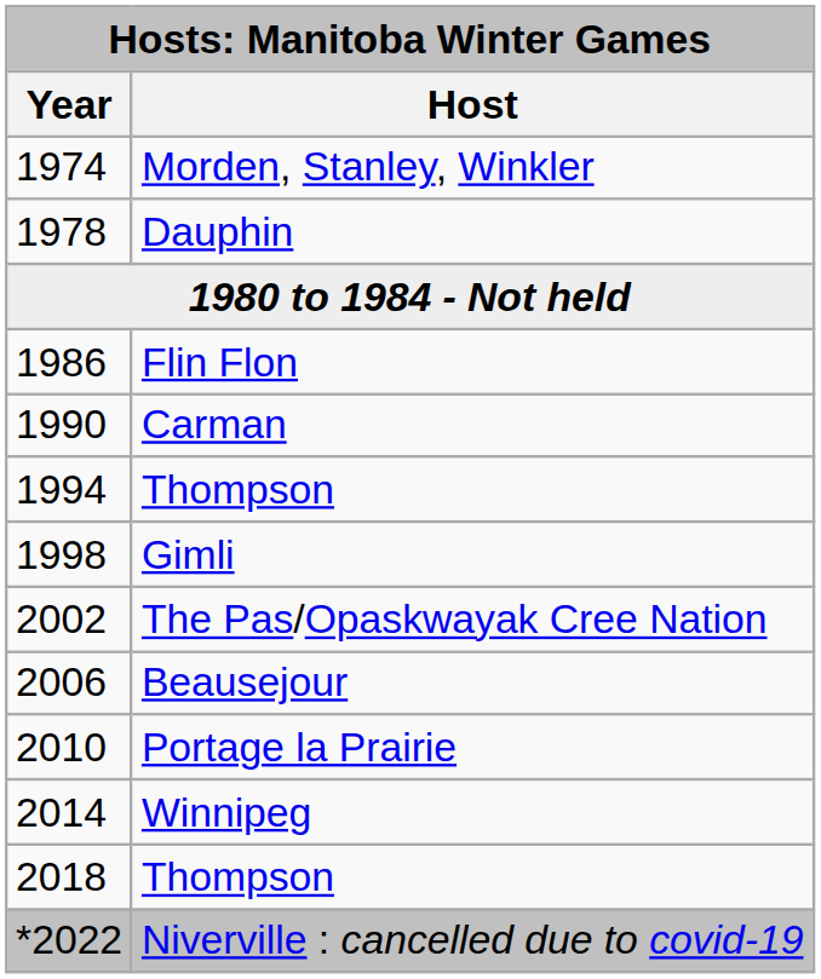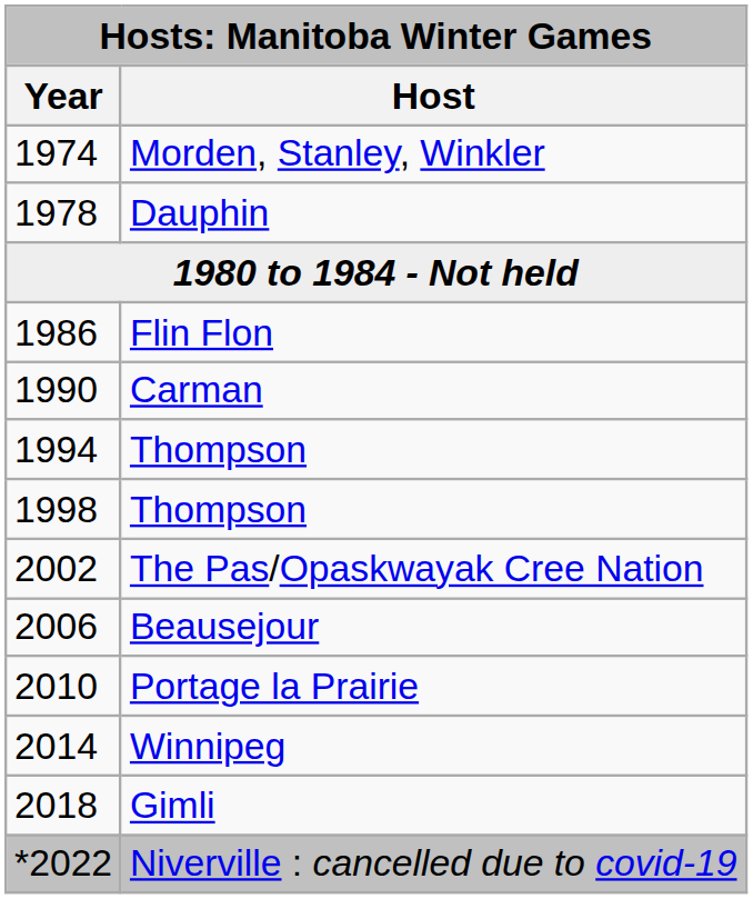row 9 | Host: Gimli -> Thompson
row 14 | Host: Thompson -> Gimli
